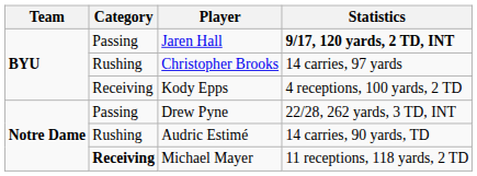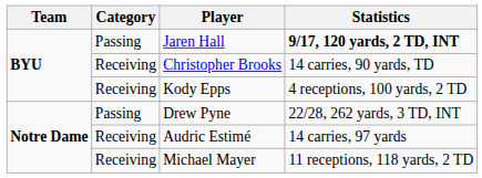Christopher Brooks | Category: Rushing -> Receiving
Christopher Brooks | Statistics: 14 carries, 97 yards -> 14 carries, 90 yards, TD
Audric Estimé | Category: Rushing -> Receiving
Audric Estimé | Statistics: 14 carries, 90 yards, TD -> 14 carries, 97 yards
Michael Mayer | Category: bold -> normal
